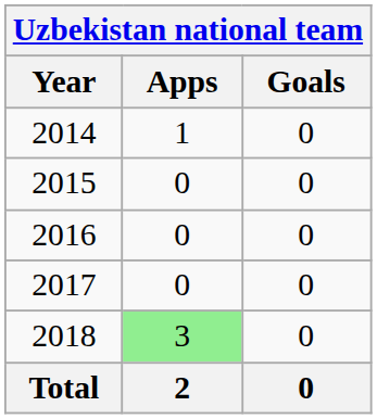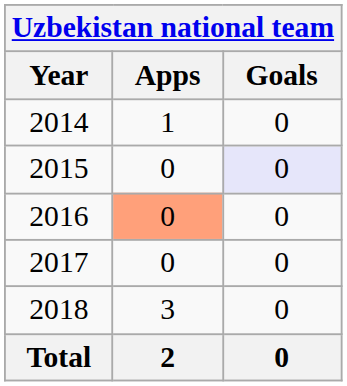2015 | Goals: no background -> lavender background
2016 | Apps: no background -> lightsalmon background
2018 | Apps: lightgreen background -> no background
